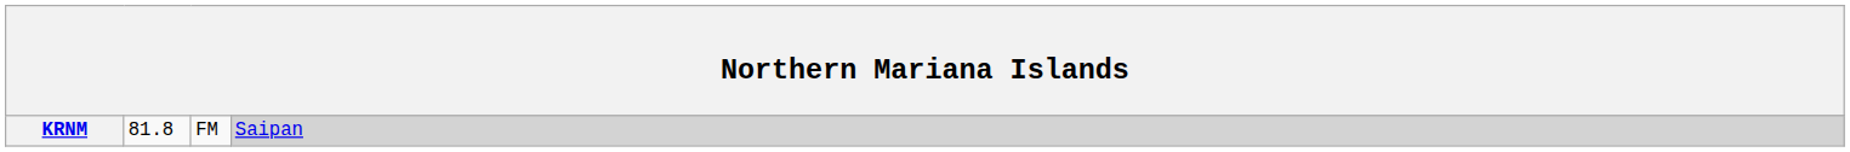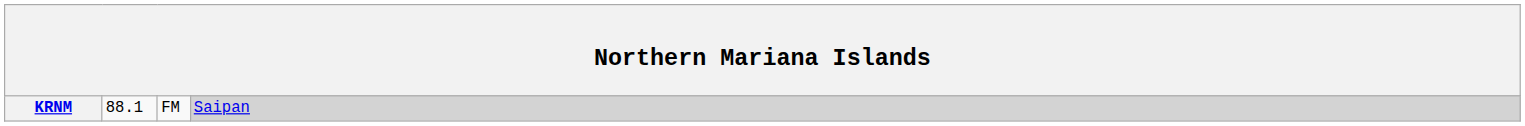KRNM | column 2: 81.8 -> 88.1
